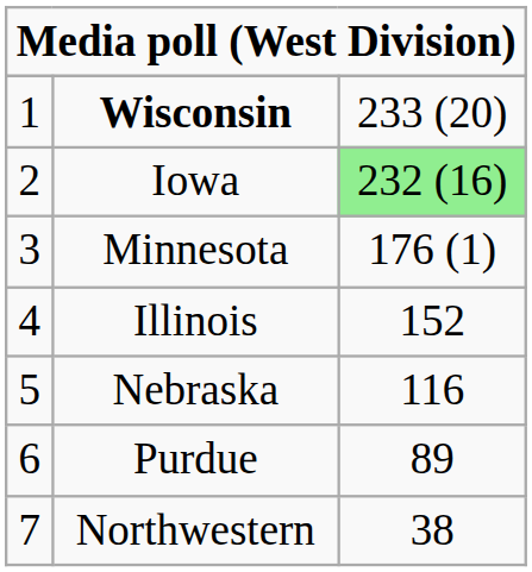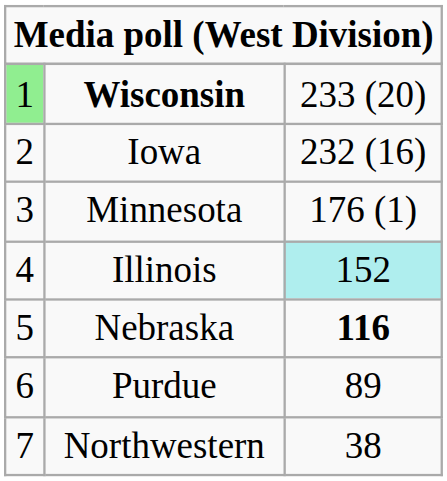Wisconsin | column 1: no background -> lightgreen background
Iowa | column 3: lightgreen background -> no background
Illinois | column 3: no background -> paleturquoise background
Nebraska | column 3: normal -> bold
